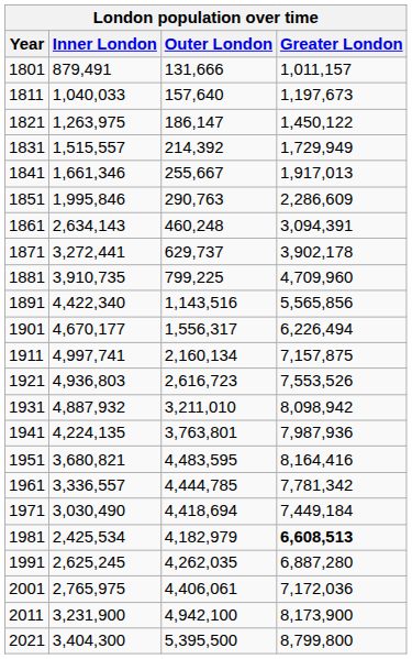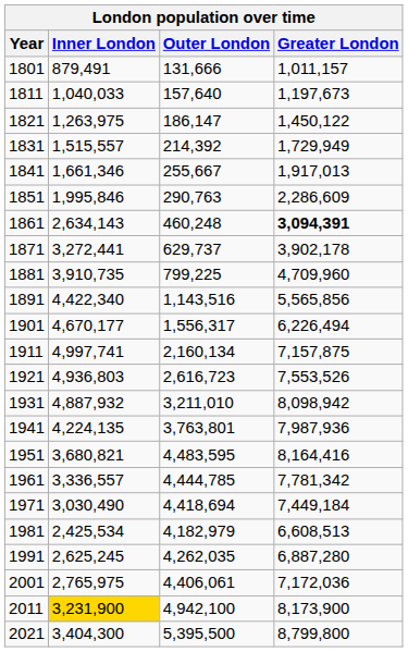1861 | Greater London: normal -> bold
1981 | Greater London: bold -> normal
2011 | Inner London: no background -> gold background
